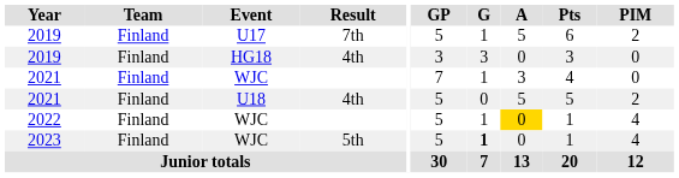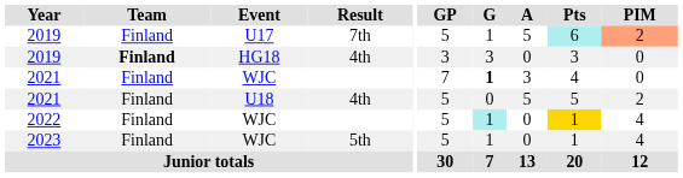2019 / U17 | Pts: no background -> paleturquoise background
2019 / U17 | PIM: no background -> lightsalmon background
2019 / HG18 | Team: normal -> bold
2021 / WJC | G: normal -> bold
2022 | G: no background -> paleturquoise background
2022 | A: gold background -> no background
2022 | Pts: no background -> gold background
2023 | G: bold -> normal
